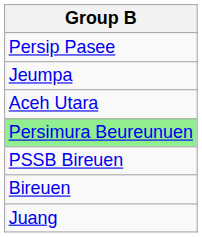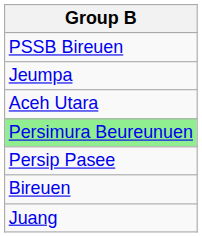row 2 | column 1: Persip Pasee -> PSSB Bireuen
row 6 | column 1: PSSB Bireuen -> Persip Pasee
